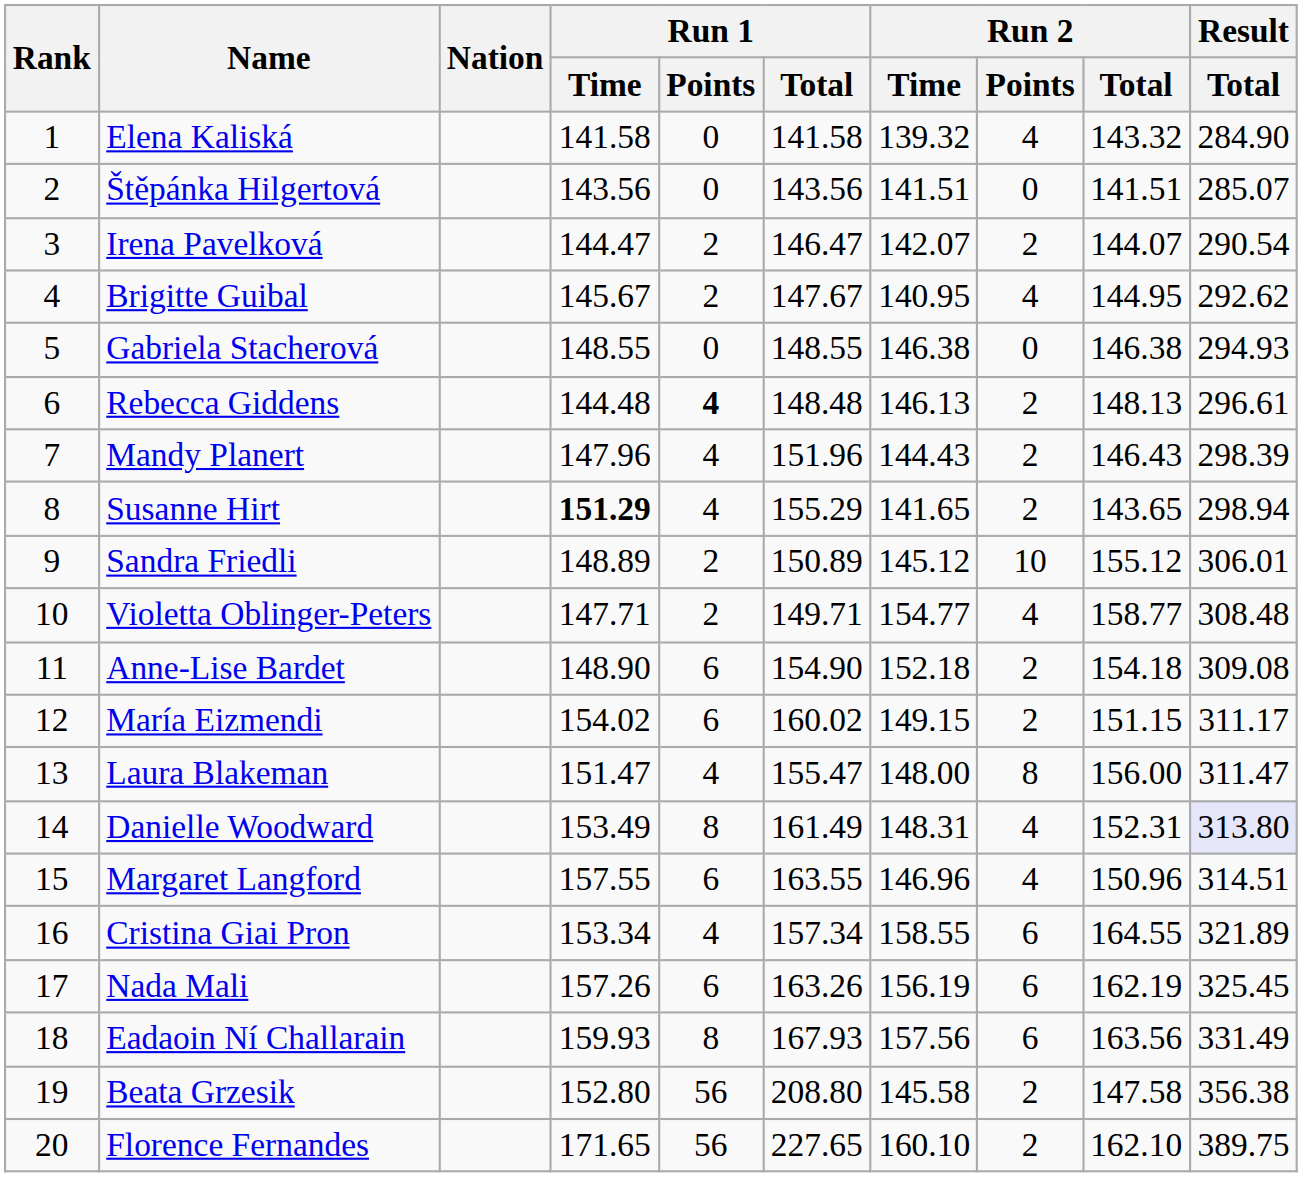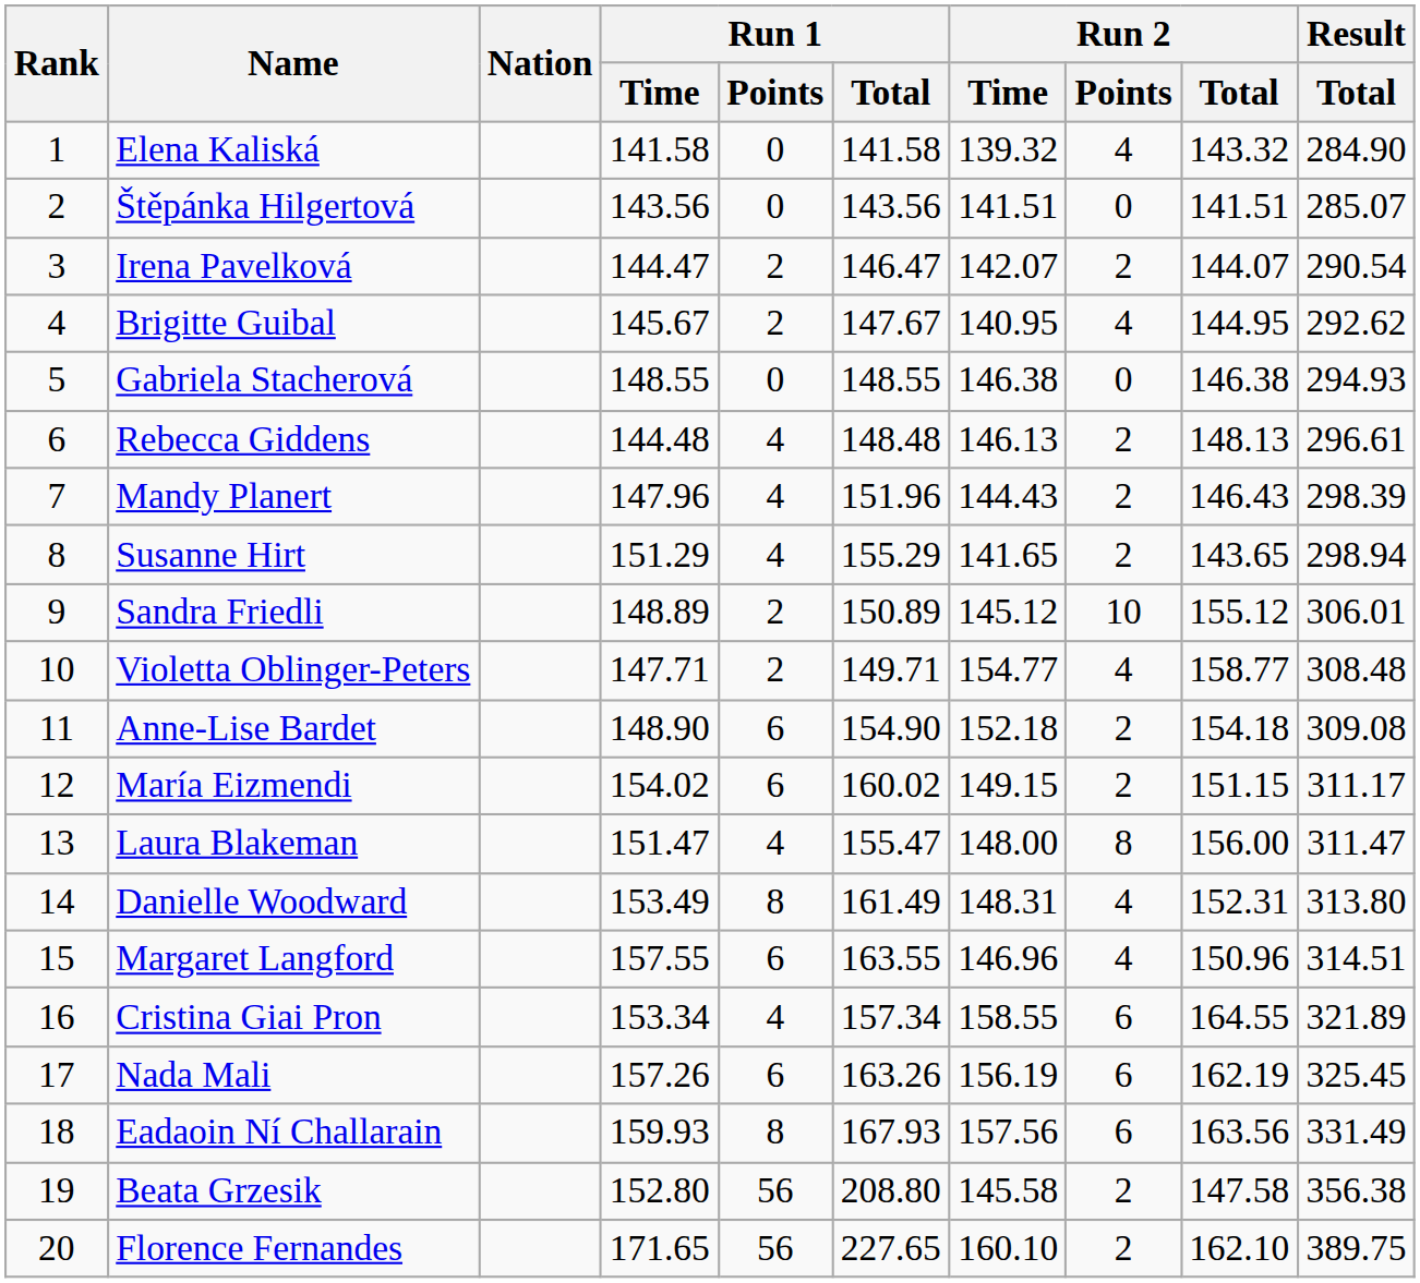Rebecca Giddens | Run 1 / Points: bold -> normal
Susanne Hirt | Run 1 / Time: bold -> normal
Danielle Woodward | Result / Total: lavender background -> no background
